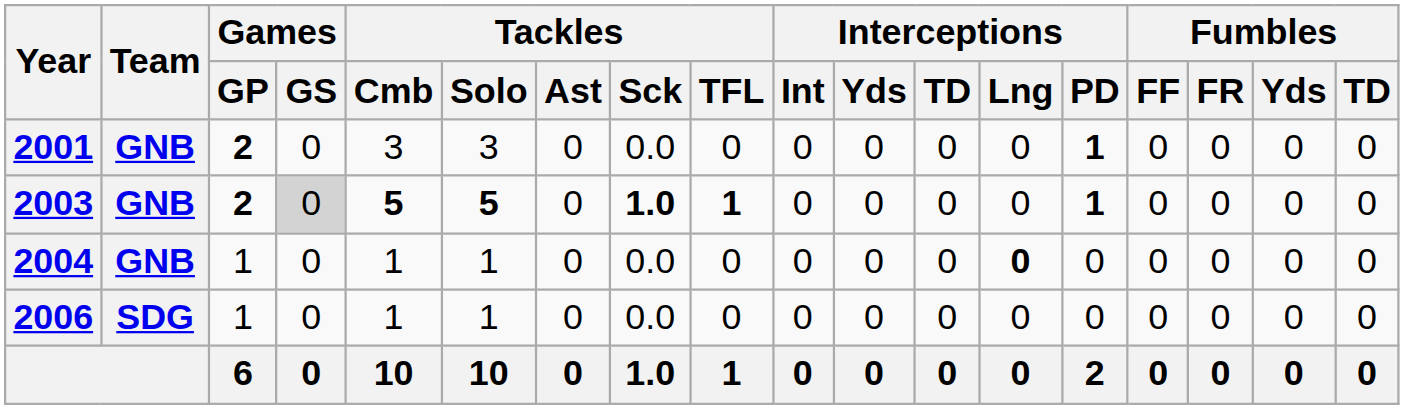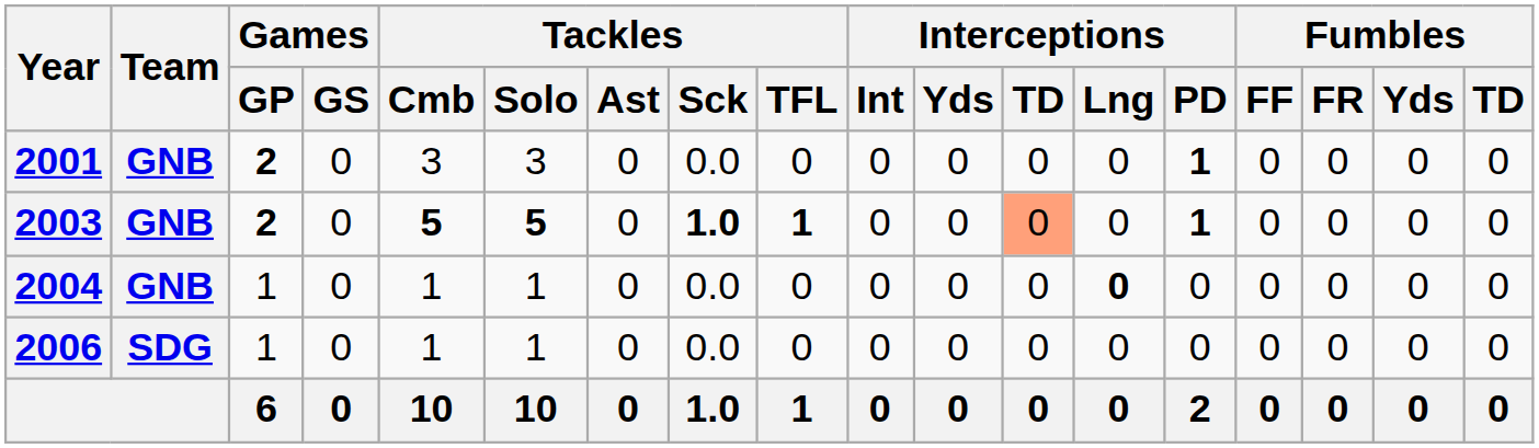2003 | Games / GS: lightgrey background -> no background
2003 | Interceptions / TD: no background -> lightsalmon background
